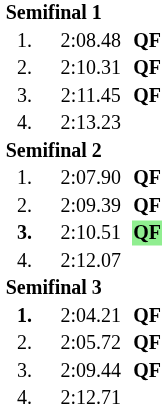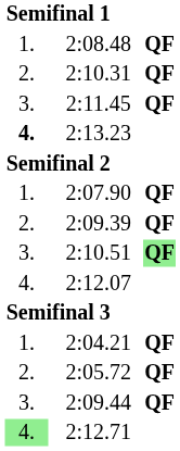2:13.23 | column 1: normal -> bold
2:10.51 | column 1: bold -> normal
2:04.21 | column 1: bold -> normal
2:12.71 | column 1: no background -> lightgreen background
